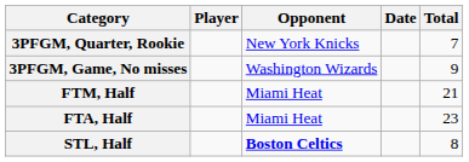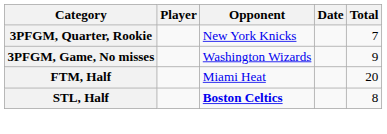FTM, Half | Total: 21 -> 20
- row: FTA, Half | Miami Heat | 23
